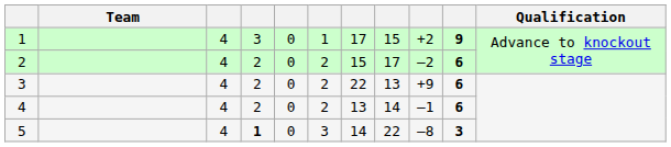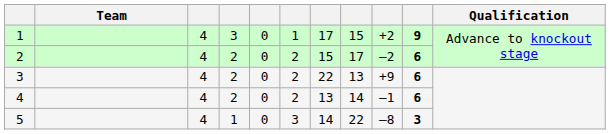5 | column 4: bold -> normal
